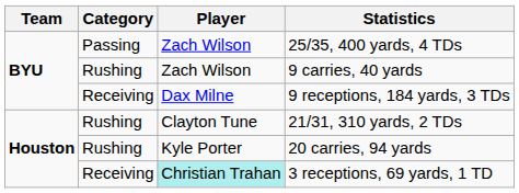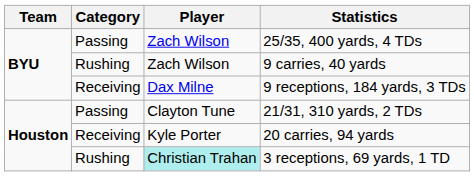21/31, 310 yards, 2 TDs | Category: Rushing -> Passing
20 carries, 94 yards | Category: Rushing -> Receiving
3 receptions, 69 yards, 1 TD | Category: Receiving -> Rushing
